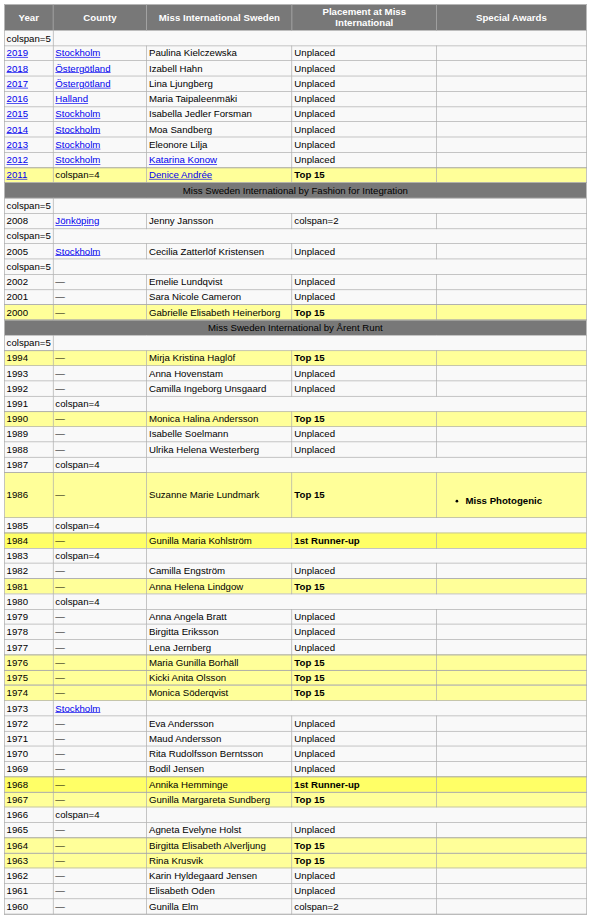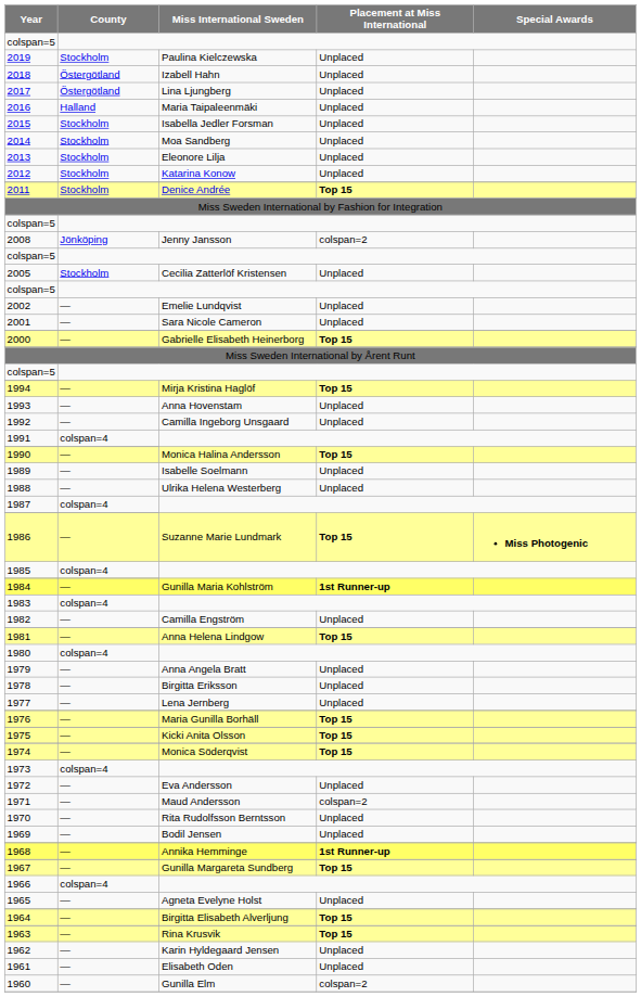2011 | County: colspan=4 -> Stockholm
1973 | County: Stockholm -> colspan=4
1971 | Placement at Miss International: Unplaced -> colspan=2
